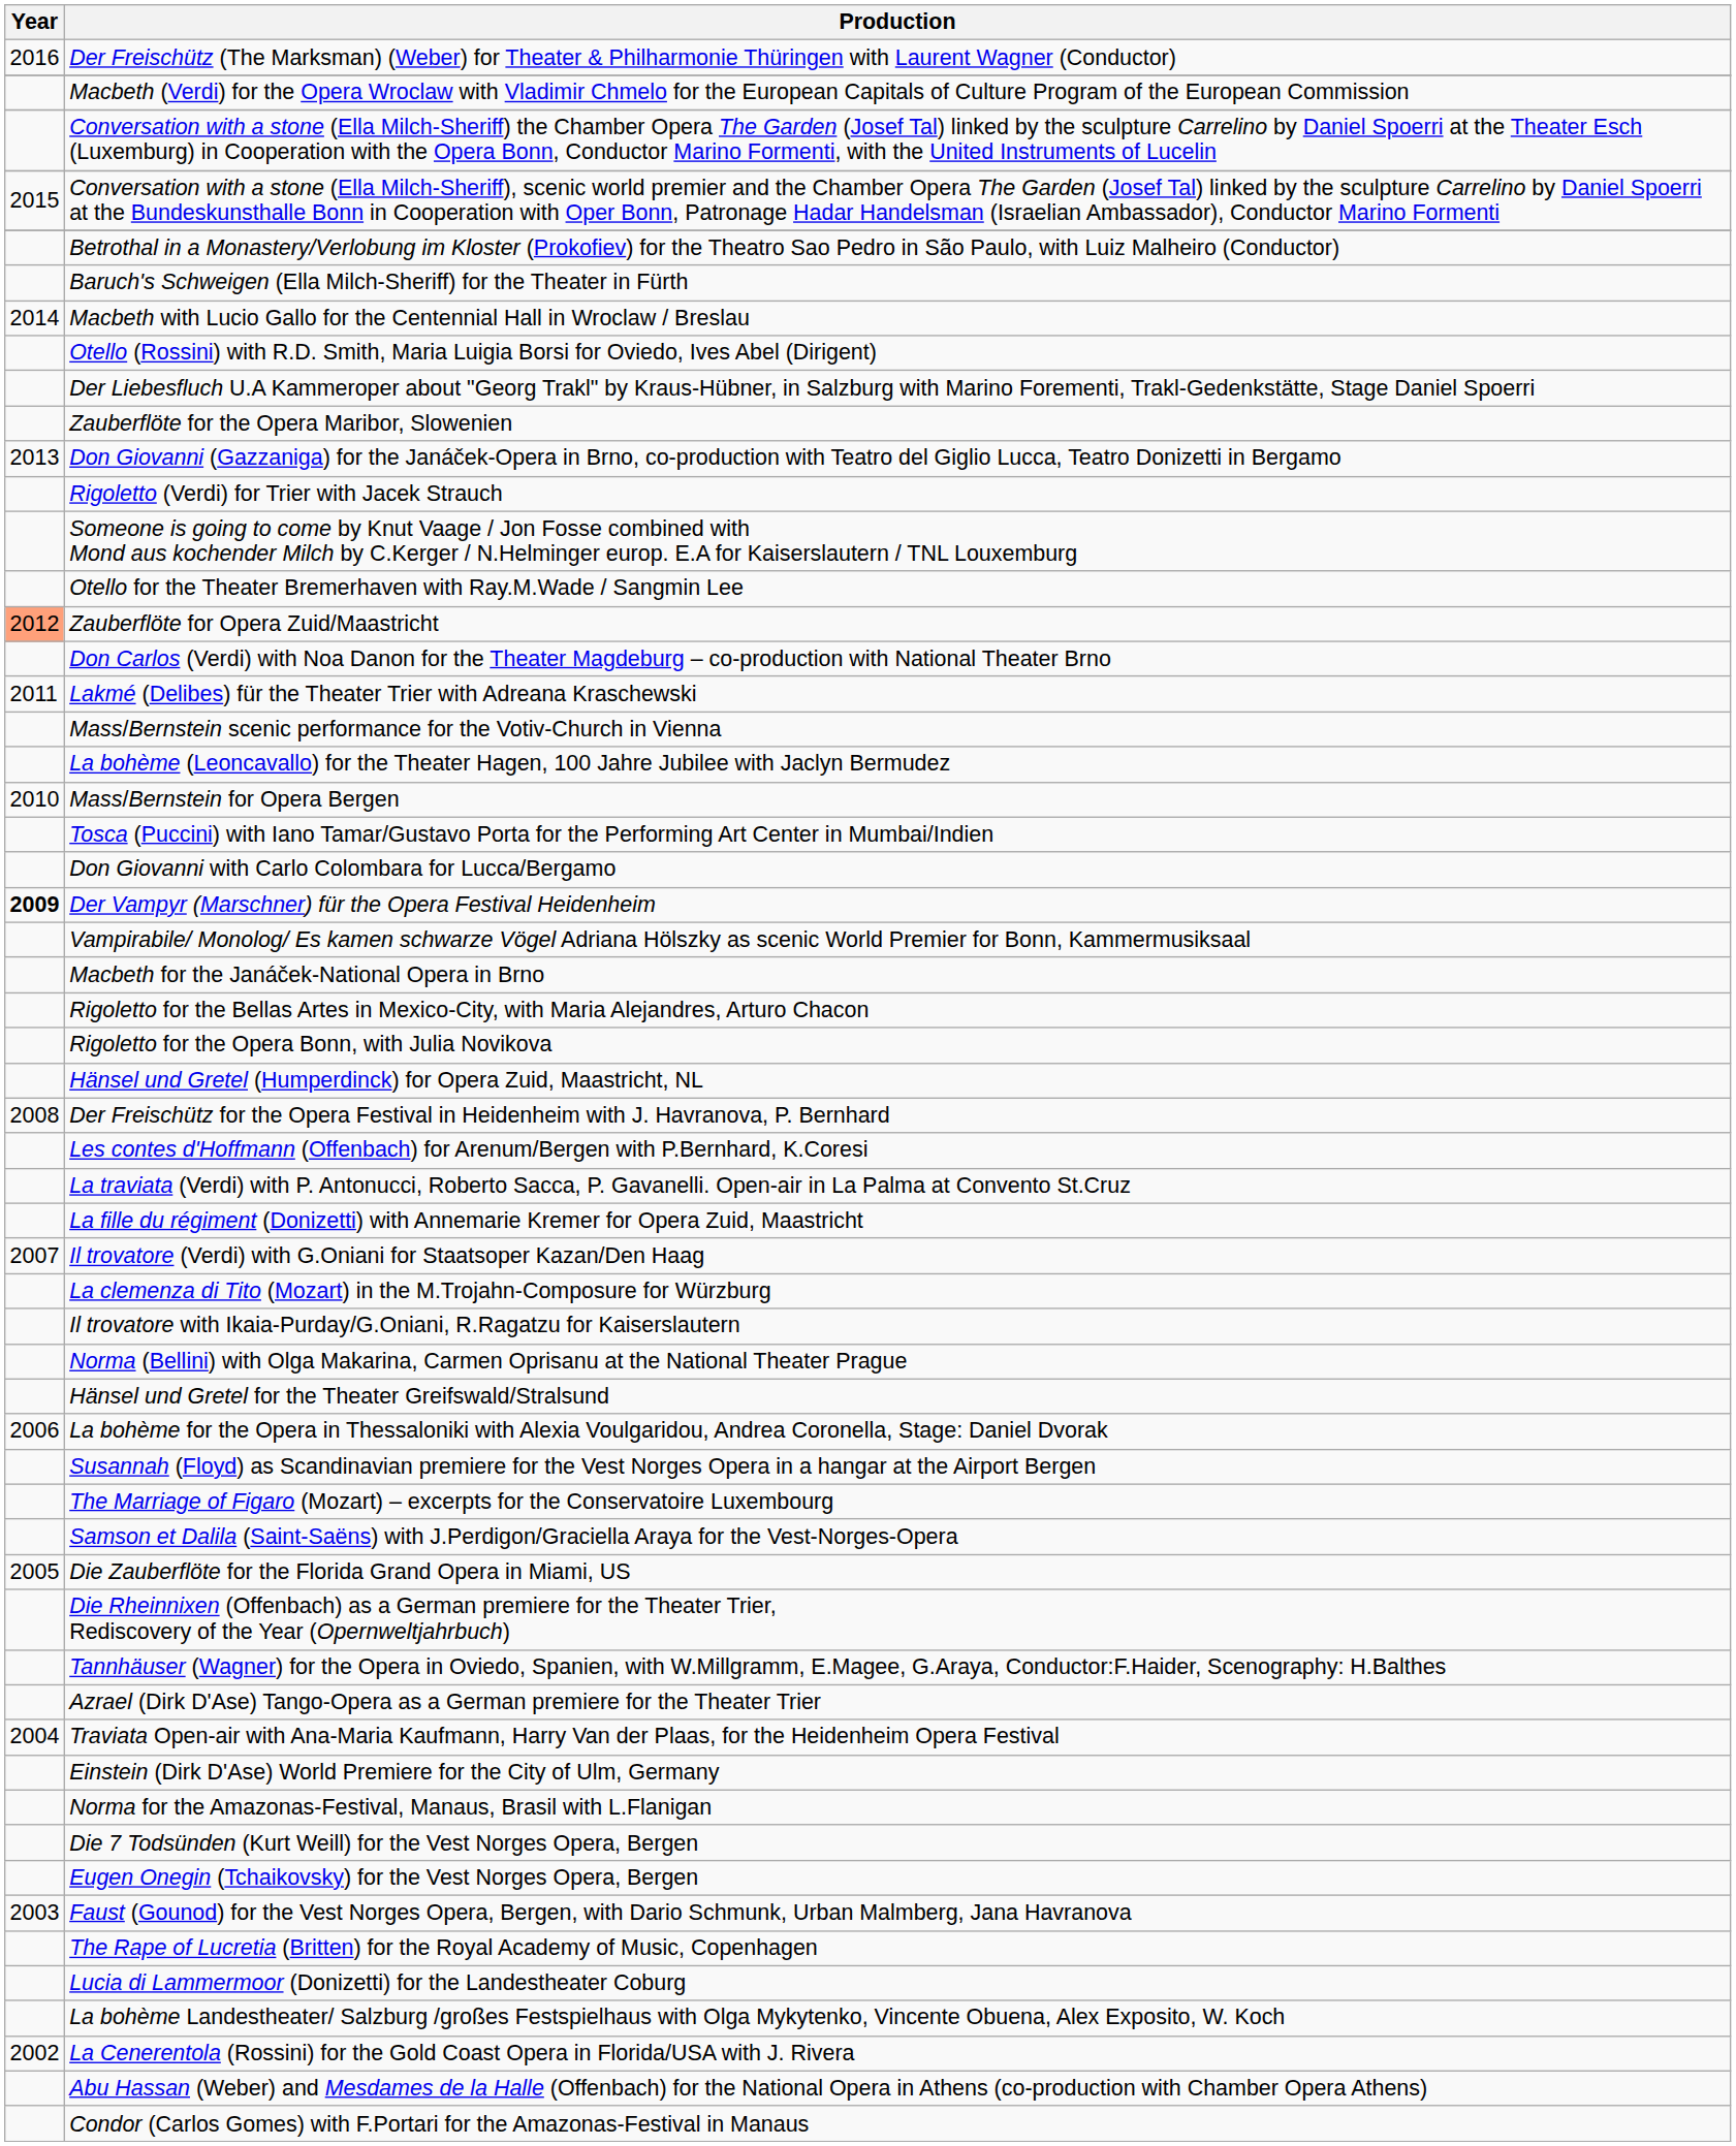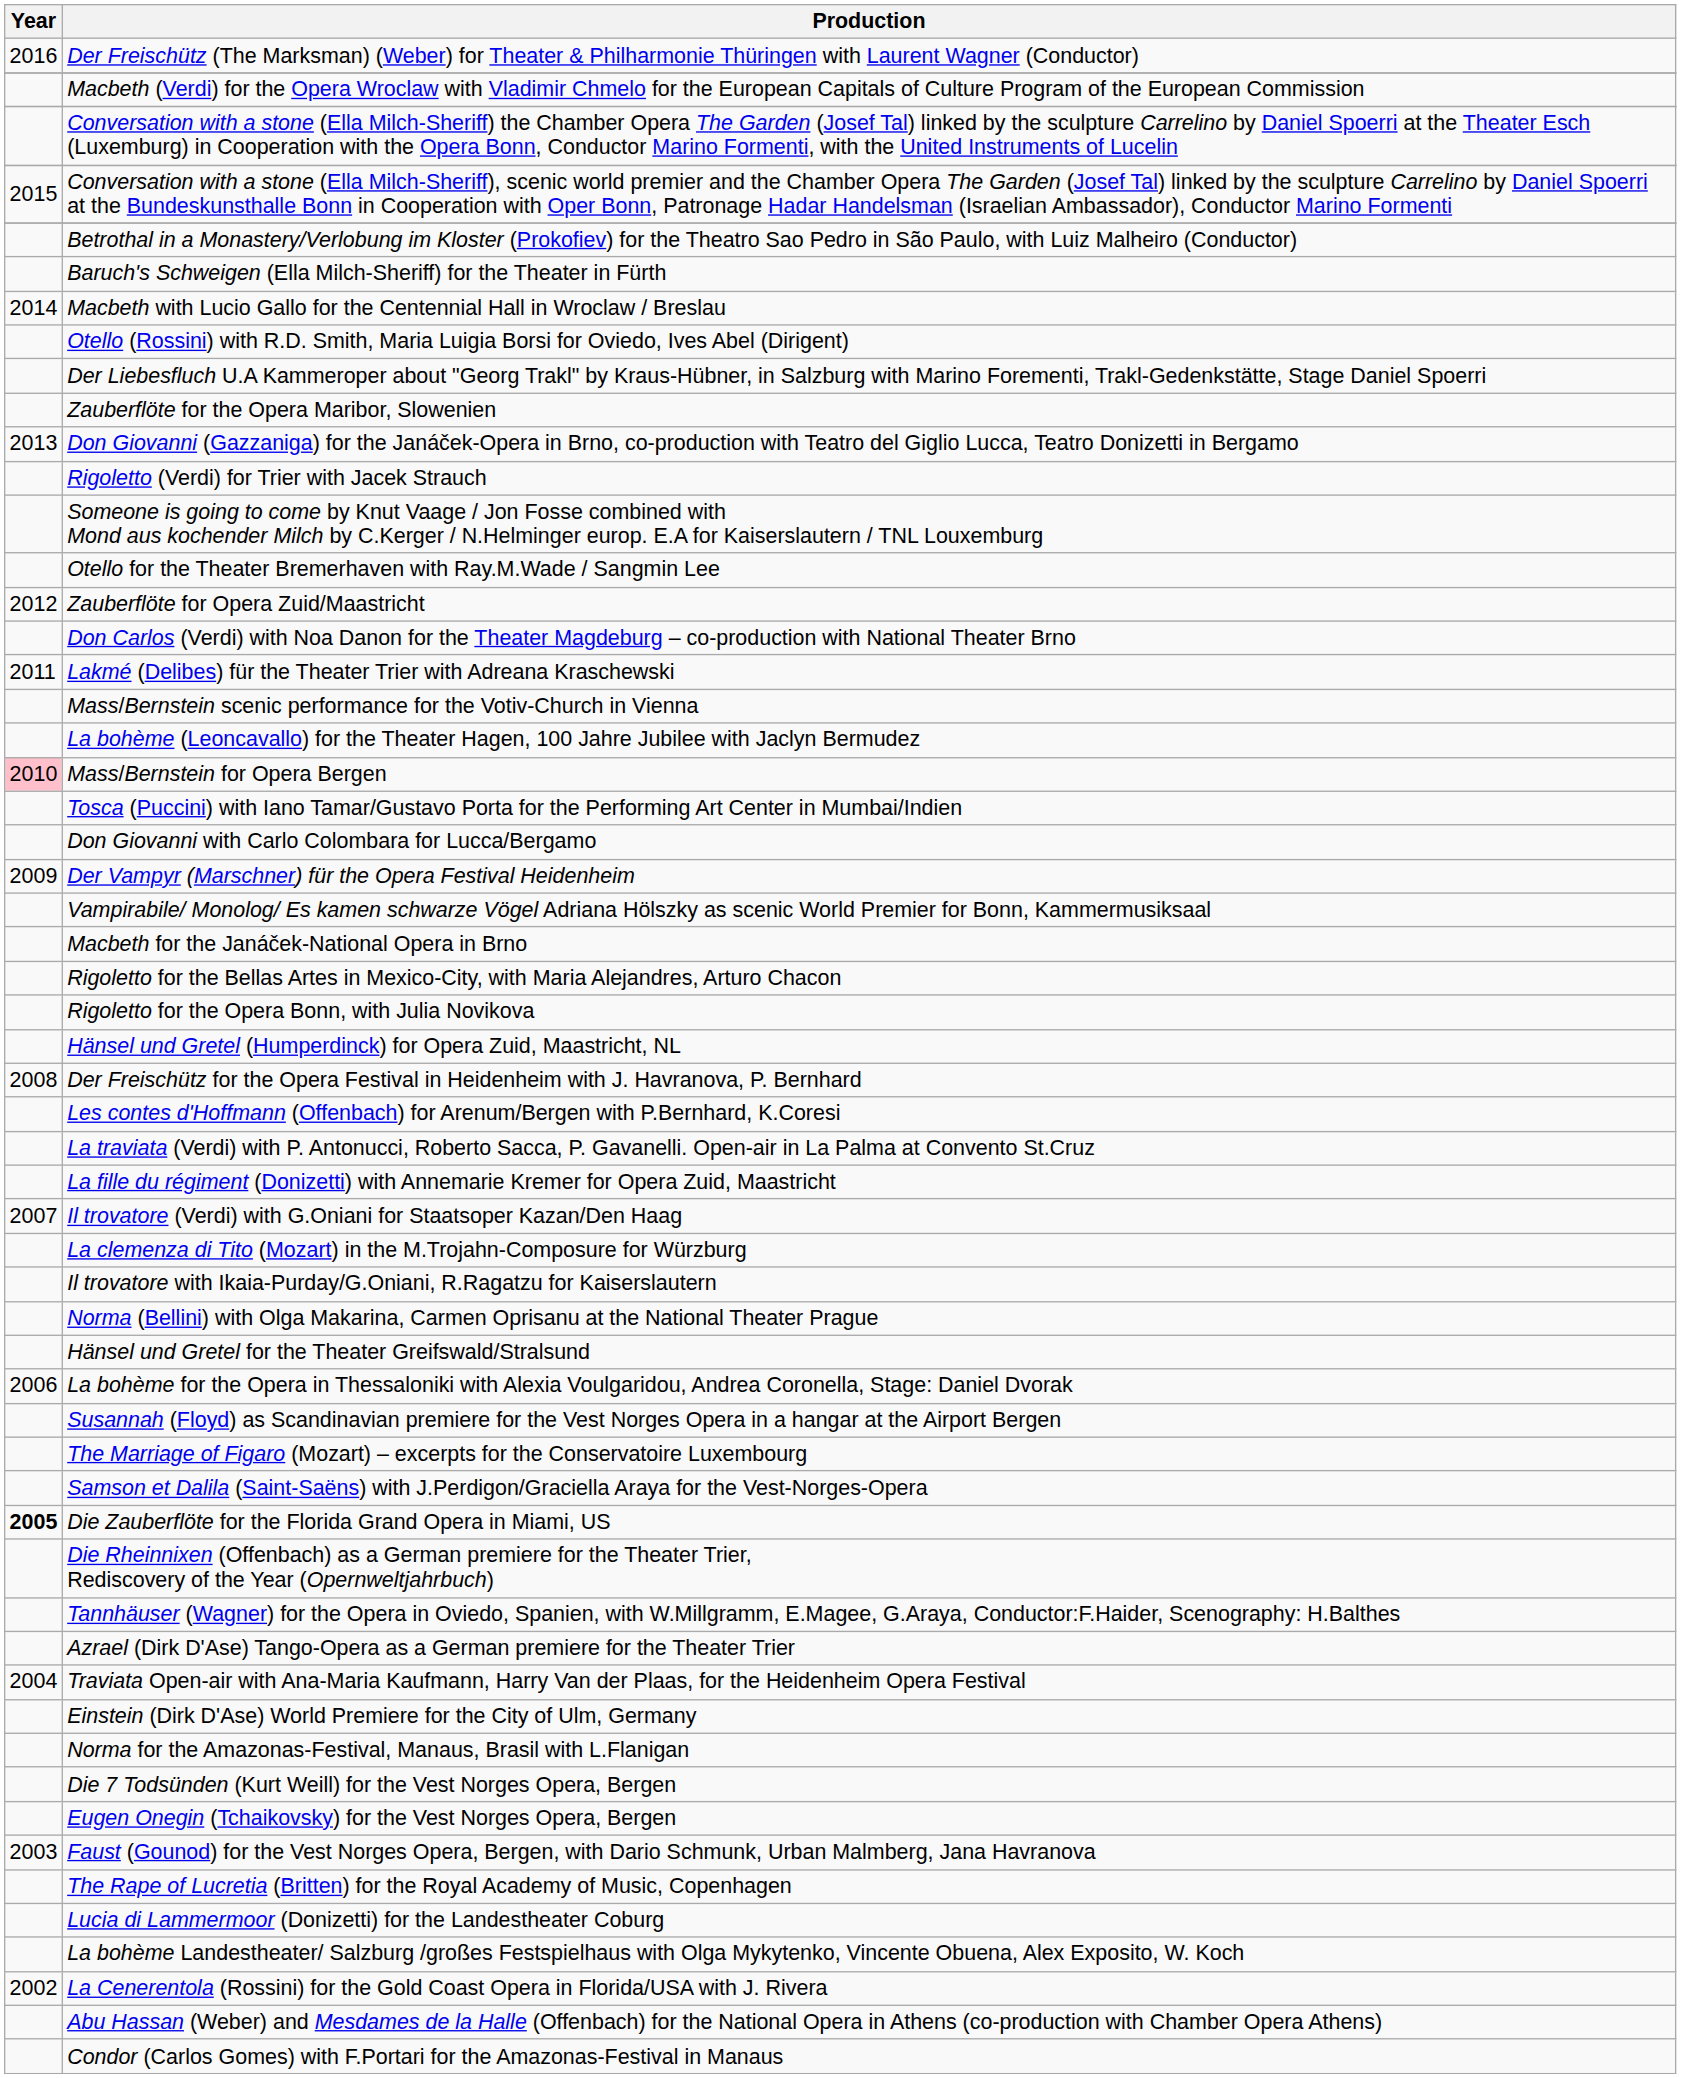Zauberflöte for Opera Zuid/Maastricht | Year: lightsalmon background -> no background
Mass/Bernstein for Opera Bergen | Year: no background -> pink background
Der Vampyr (Marschner) für the Opera Festival Heidenheim | Year: bold -> normal
Die Zauberflöte for the Florida Grand Opera in Miami, US | Year: normal -> bold
